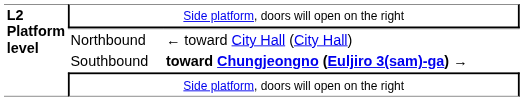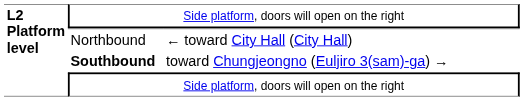Southbound | column 2: normal -> bold
Southbound | column 3: bold -> normal
